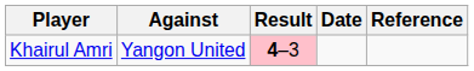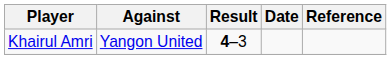Khairul Amri | Result: pink background -> no background
